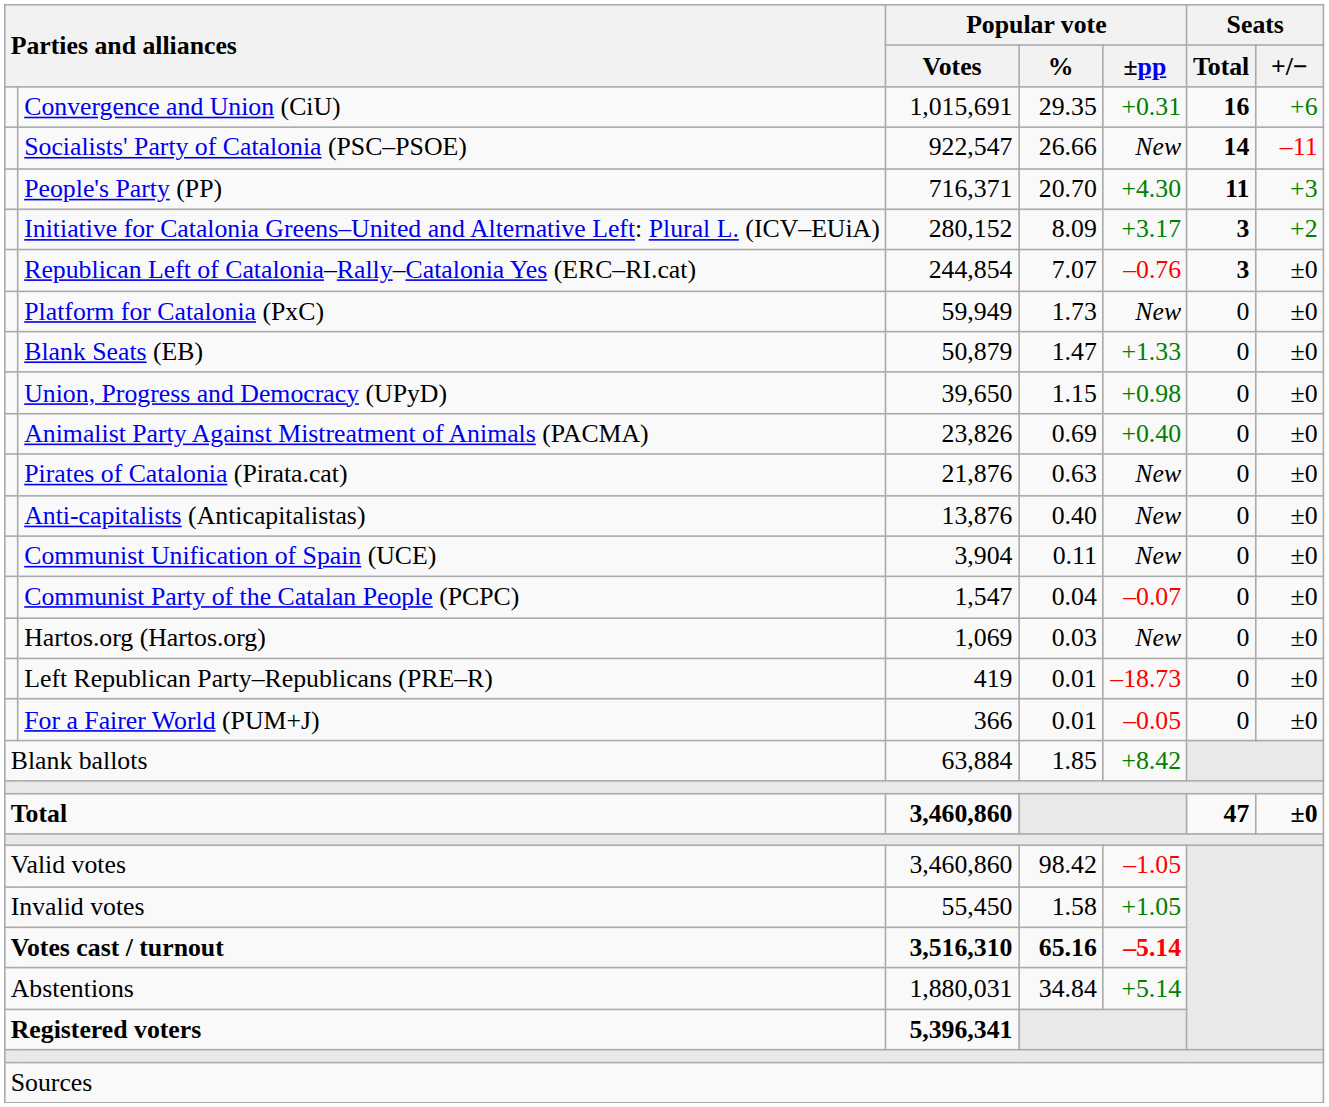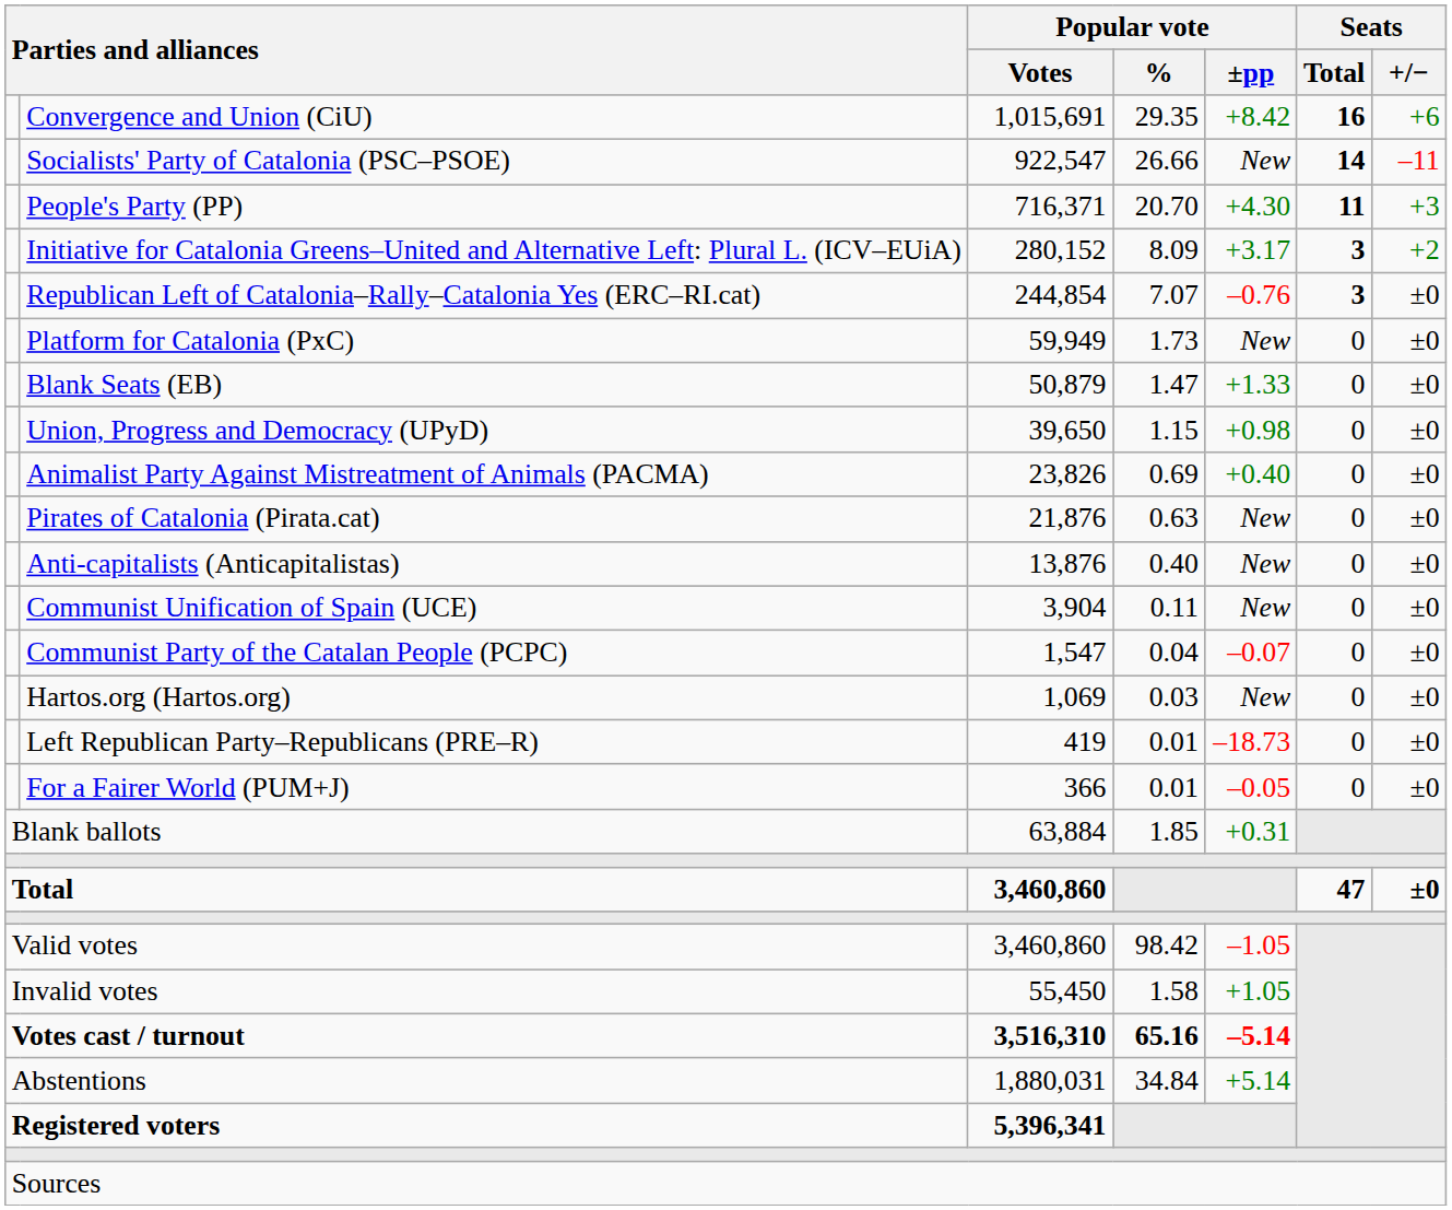Convergence and Union (CiU) | Popular vote / ±pp: +0.31 -> +8.42
Blank ballots | Popular vote / ±pp: +8.42 -> +0.31
